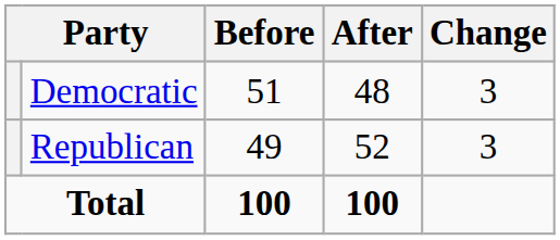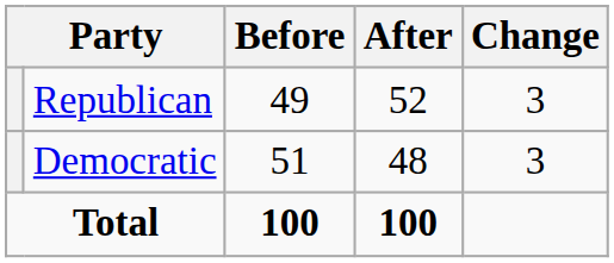rows swapped: Republican <-> Democratic
